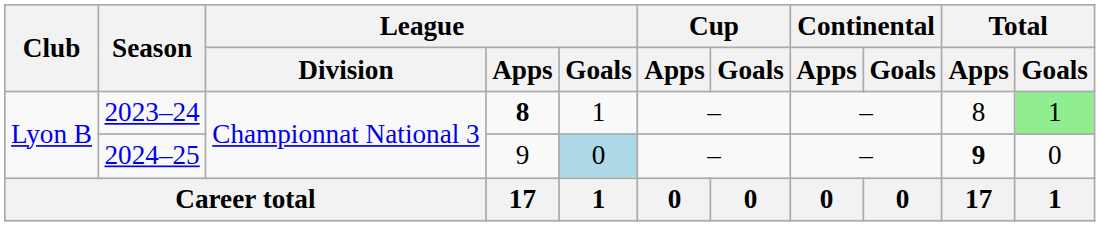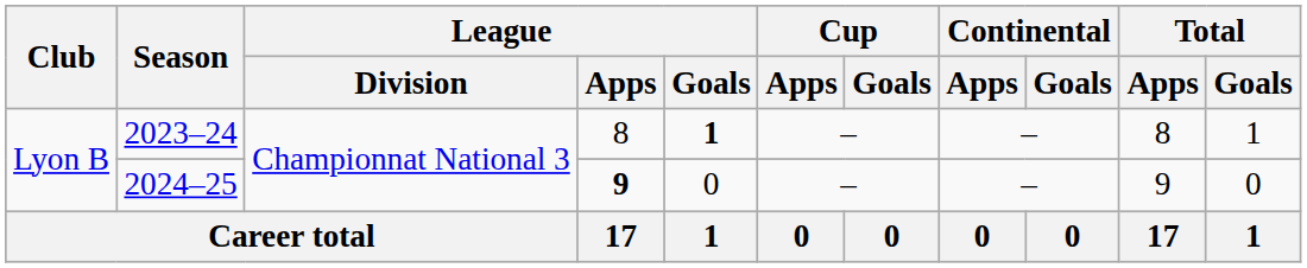2023–24 | League / Apps: bold -> normal
2023–24 | League / Goals: normal -> bold
2023–24 | Total / Goals: lightgreen background -> no background
2024–25 | League / Apps: normal -> bold
2024–25 | League / Goals: lightblue background -> no background
2024–25 | Total / Apps: bold -> normal
